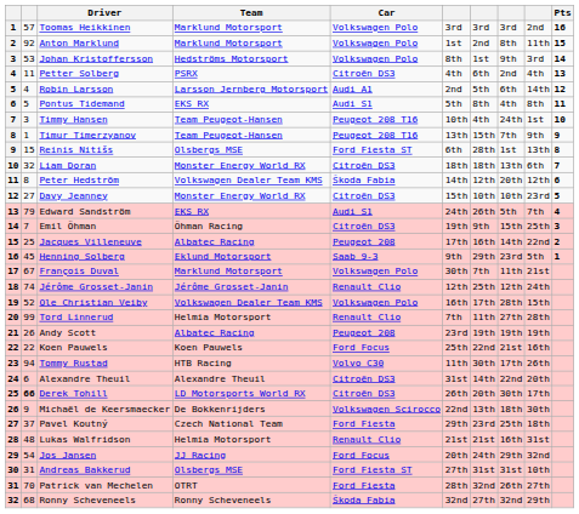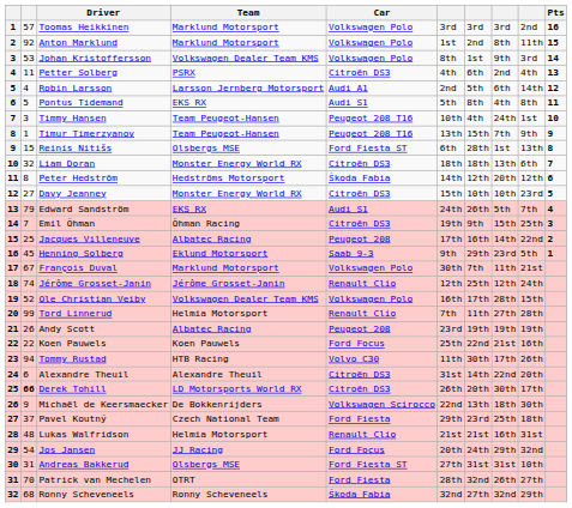Johan Kristoffersson | Team: Hedströms Motorsport -> Volkswagen Dealer Team KMS
Peter Hedström | Team: Volkswagen Dealer Team KMS -> Hedströms Motorsport
